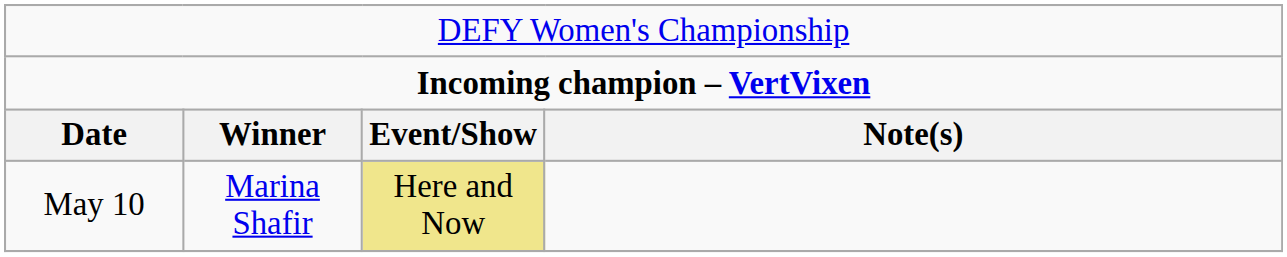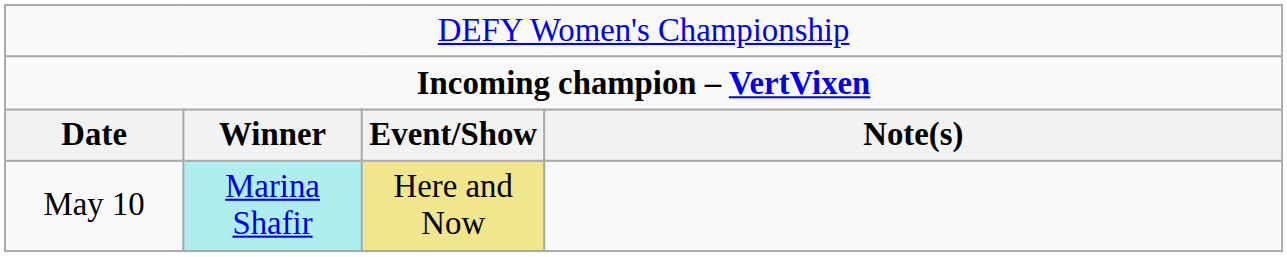May 10 | column 2: no background -> paleturquoise background
